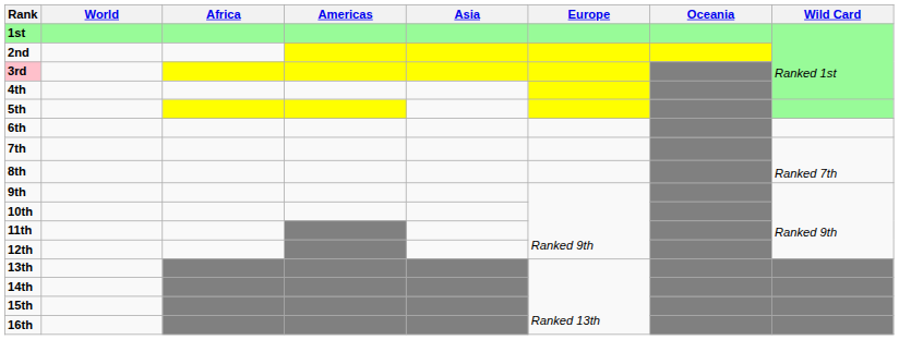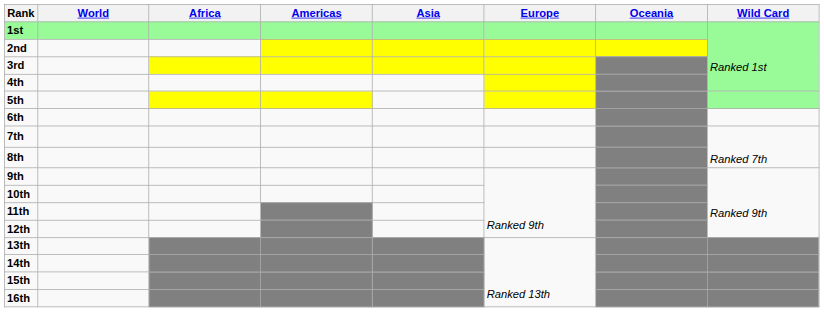3rd | Rank: pink background -> no background
